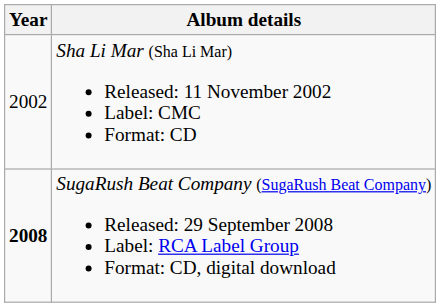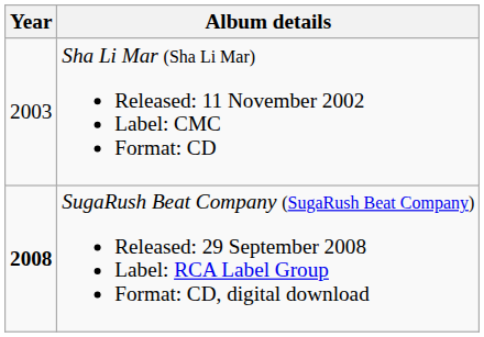row 2 | Year: 2002 -> 2003
